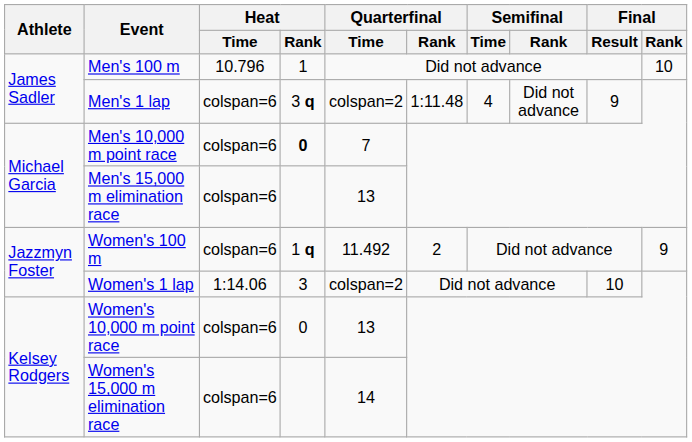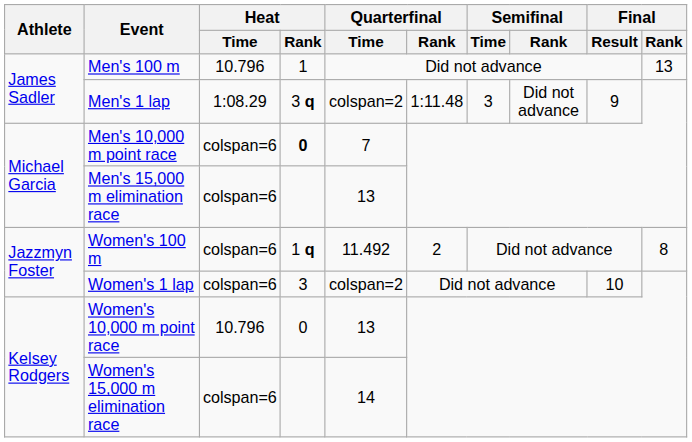Men's 100 m | Final / Rank: 10 -> 13
Men's 1 lap | Heat / Time: colspan=6 -> 1:08.29
Men's 1 lap | Semifinal / Time: 4 -> 3
Women's 100 m | Final / Rank: 9 -> 8
Women's 1 lap | Heat / Time: 1:14.06 -> colspan=6
Women's 10,000 m point race | Heat / Time: colspan=6 -> 10.796
